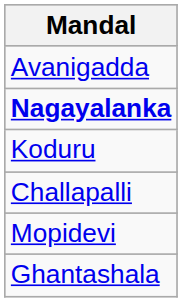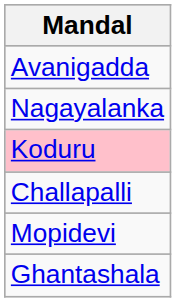row 3 | column 1: bold -> normal
row 4 | column 1: no background -> pink background
